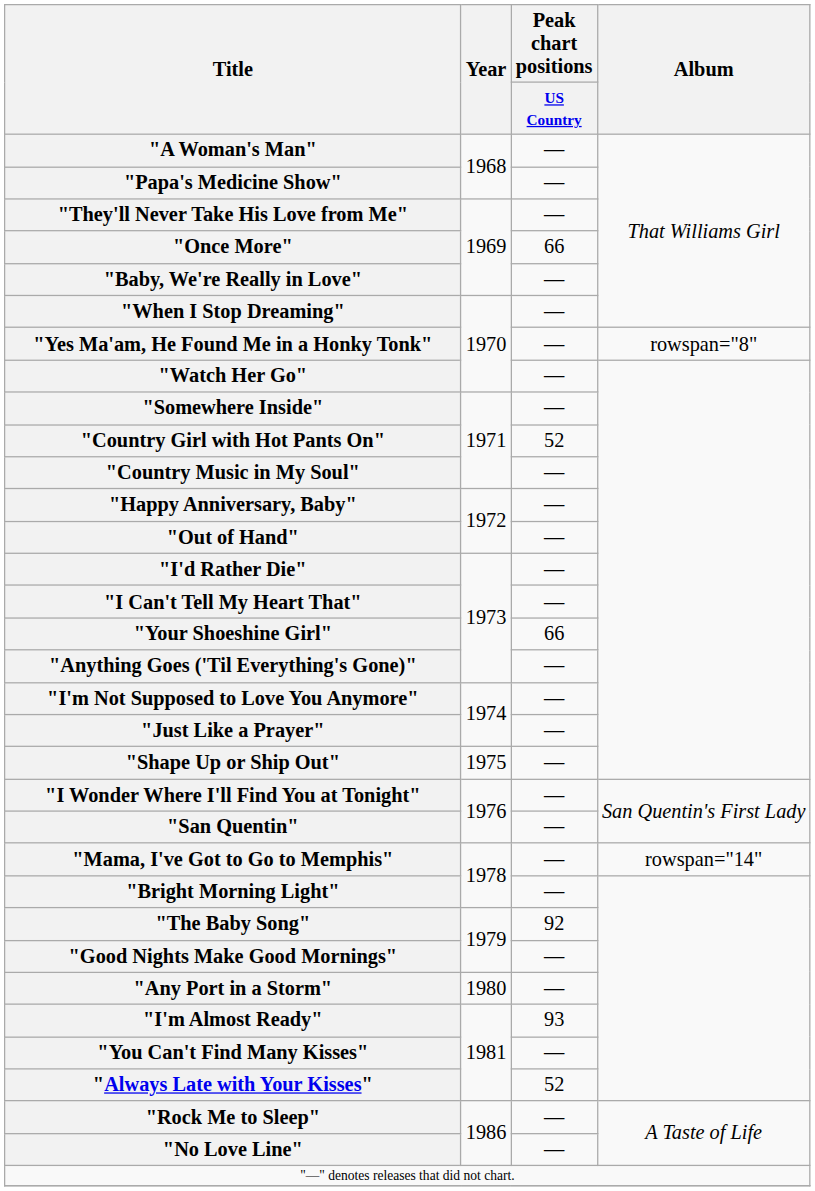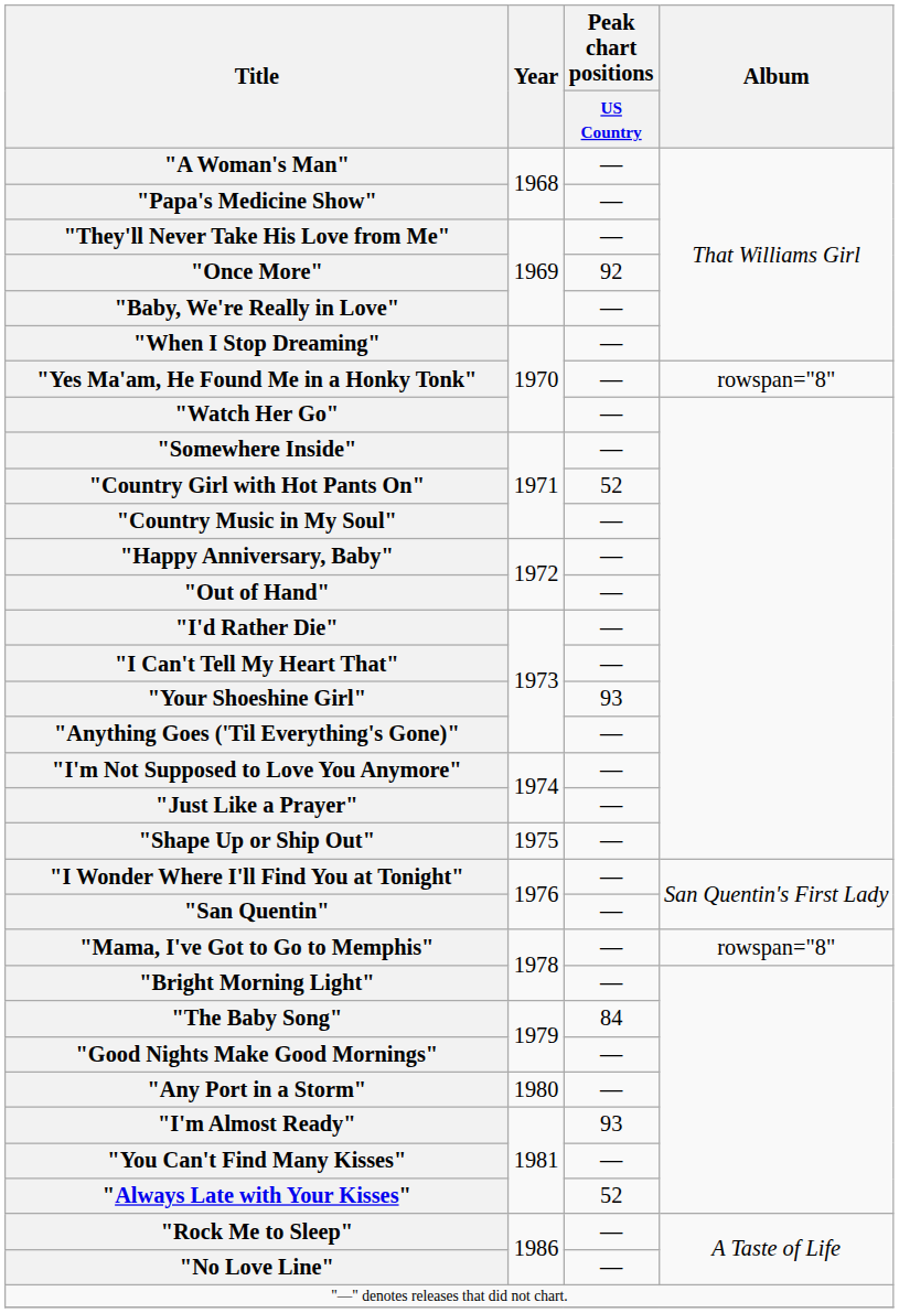"Once More" | Peak chart positions / US Country: 66 -> 92
"Your Shoeshine Girl" | Peak chart positions / US Country: 66 -> 93
"Mama, I've Got to Go to Memphis" | Album: rowspan="14" -> rowspan="8"
"The Baby Song" | Peak chart positions / US Country: 92 -> 84
